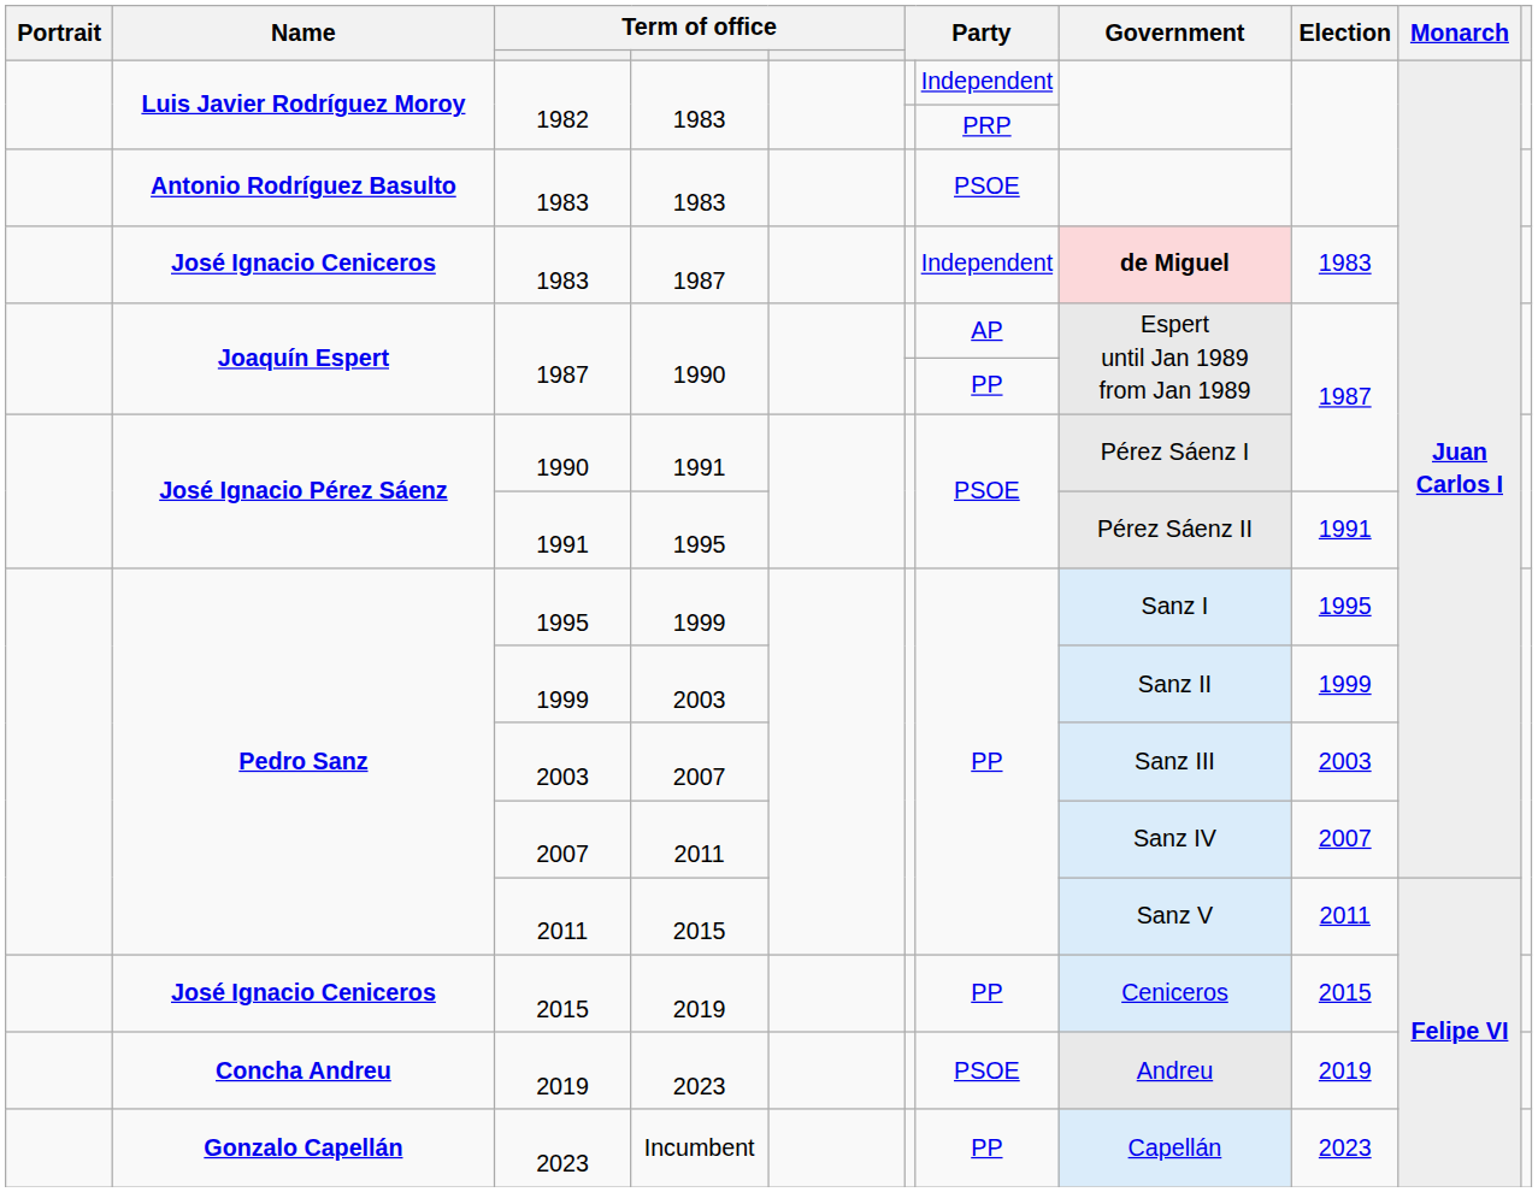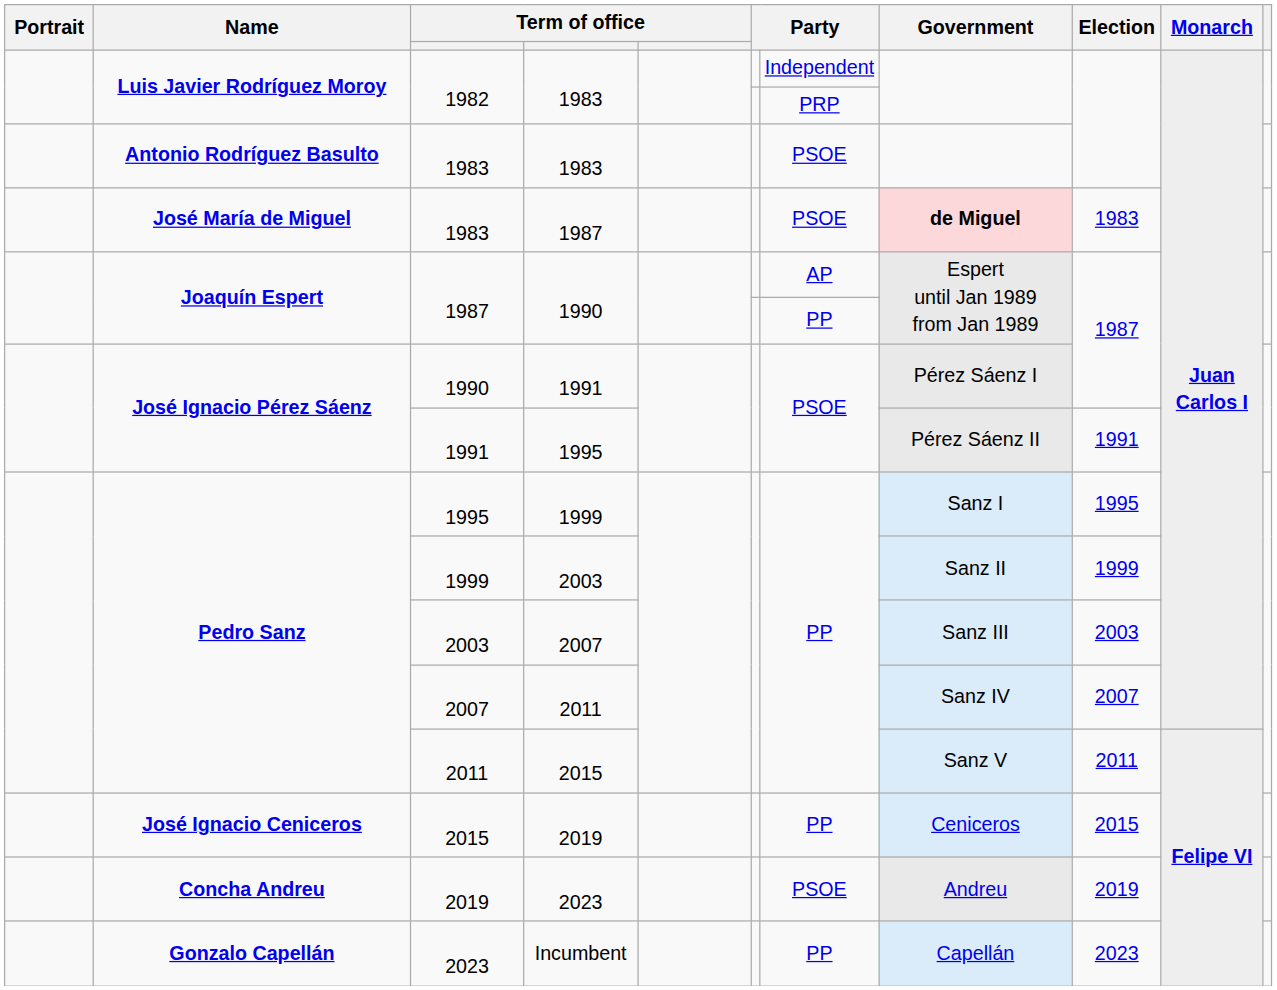1983 / 1987 | Name: José Ignacio Ceniceros -> José María de Miguel
1983 / 1987 | column 7: Independent -> PSOE
